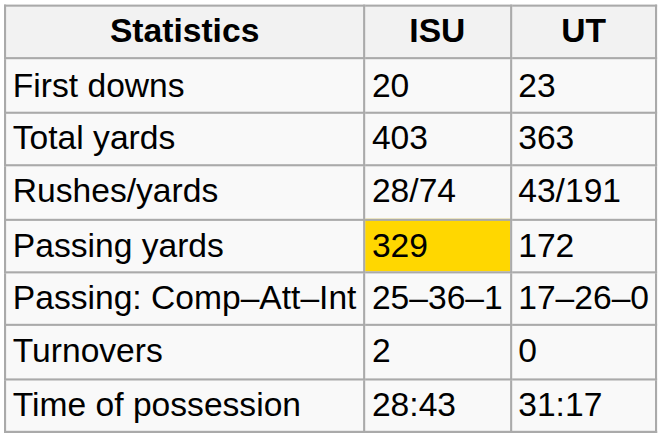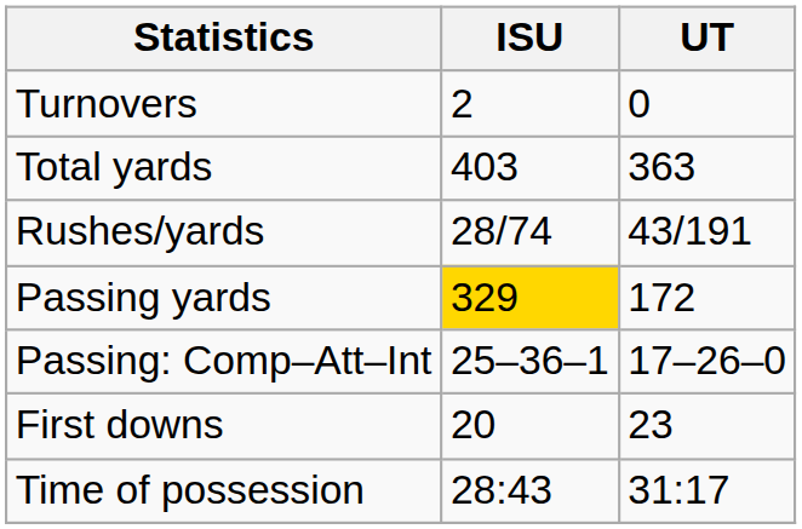rows swapped: First downs <-> Turnovers
